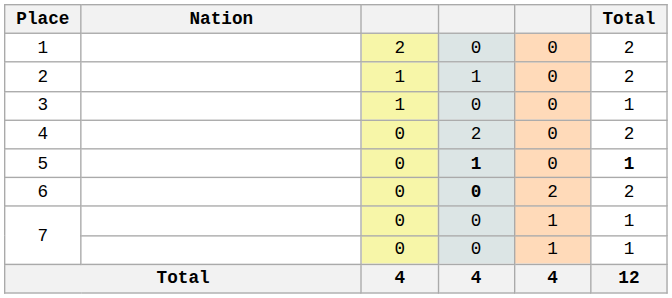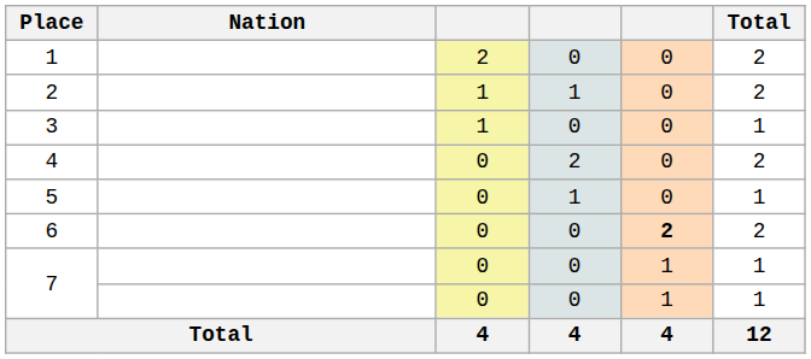5 | column 4: bold -> normal
5 | Total: bold -> normal
6 | column 4: bold -> normal
6 | column 5: normal -> bold
